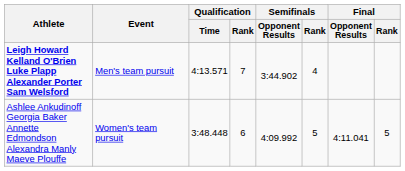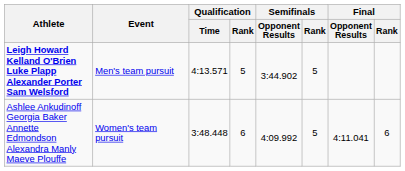row 3 | Qualification / Rank: 7 -> 5
row 3 | Semifinals / Rank: 4 -> 5
row 4 | Final / Rank: 5 -> 6
